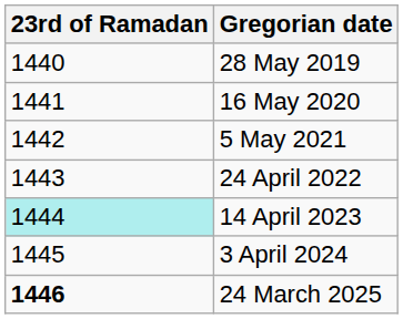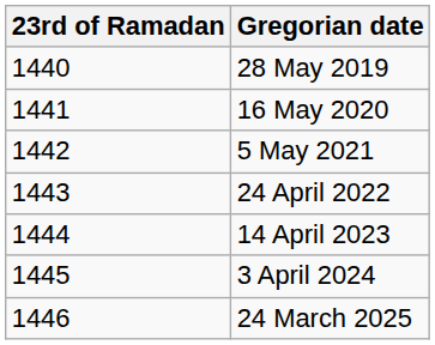14 April 2023 | 23rd of Ramadan: paleturquoise background -> no background
24 March 2025 | 23rd of Ramadan: bold -> normal
